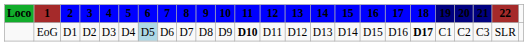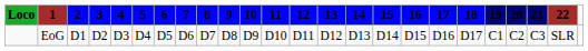EoG | 6: lightblue background -> no background
EoG | 11: bold -> normal
EoG | 18: bold -> normal
